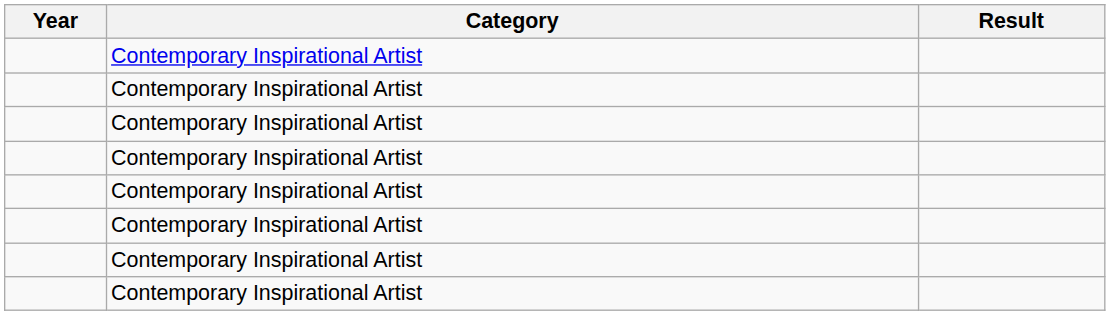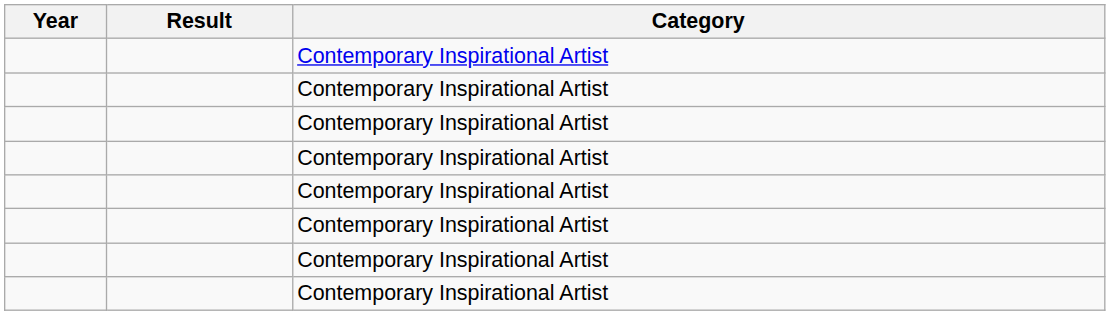columns swapped: Category <-> Result
